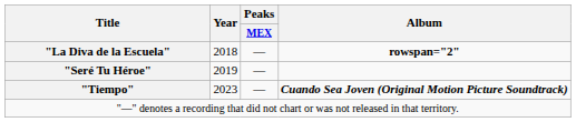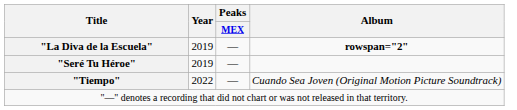"La Diva de la Escuela" | Year: 2018 -> 2019
"Tiempo" | Year: 2023 -> 2022
"Tiempo" | Album: bold -> normal
